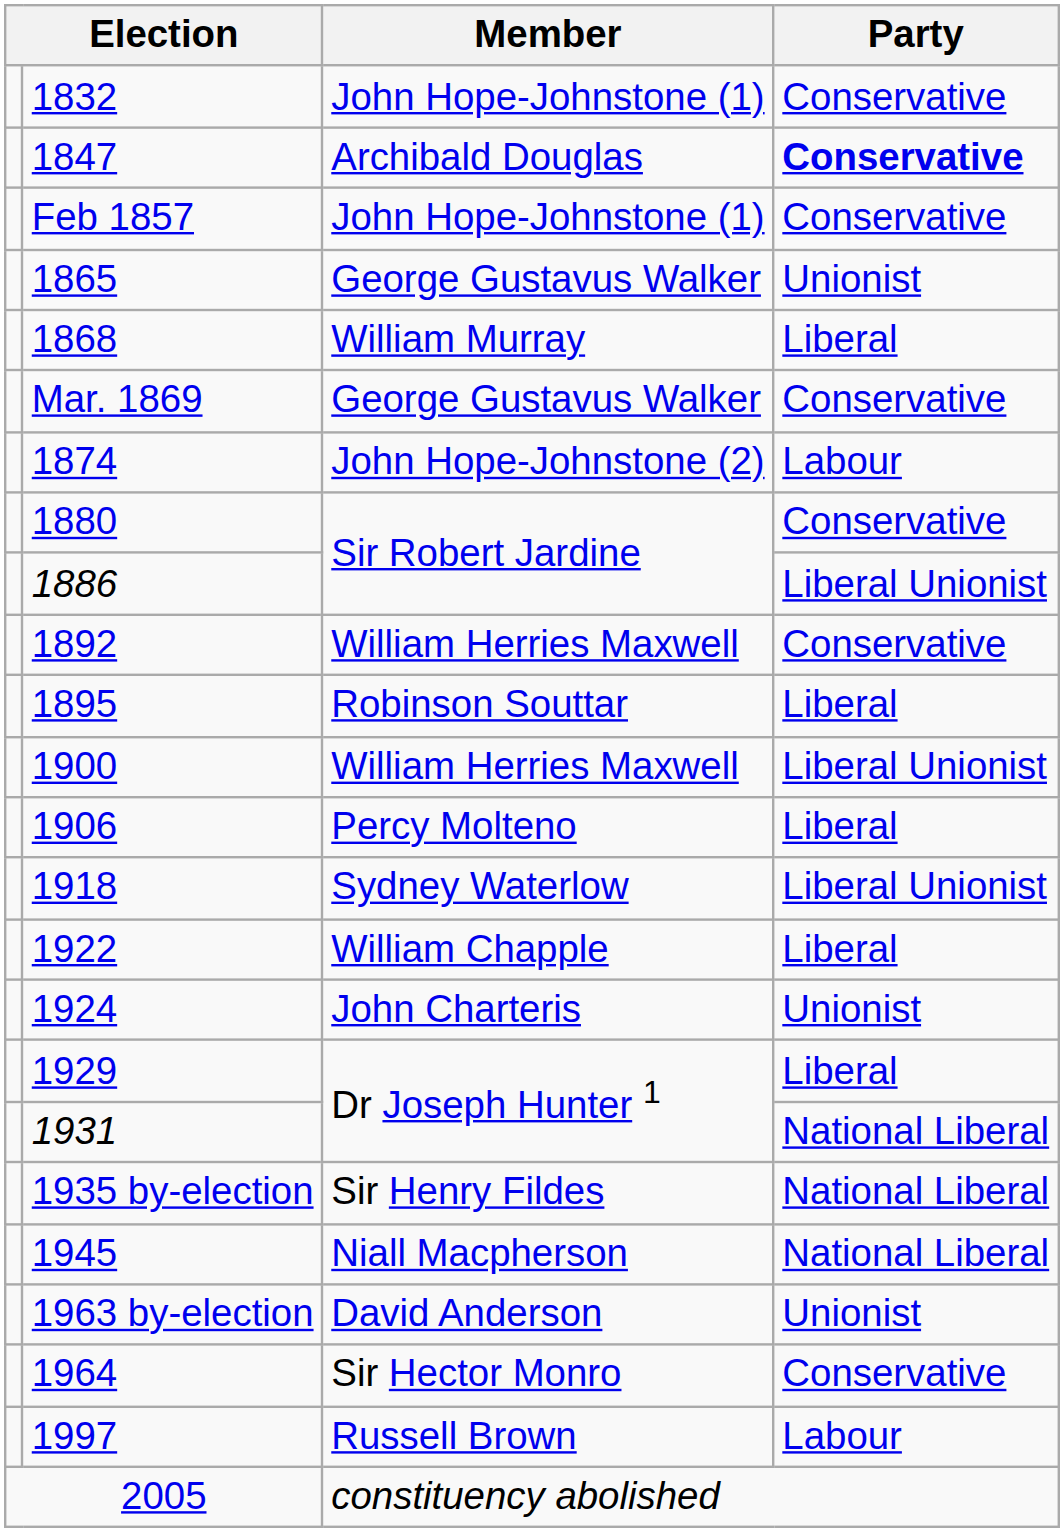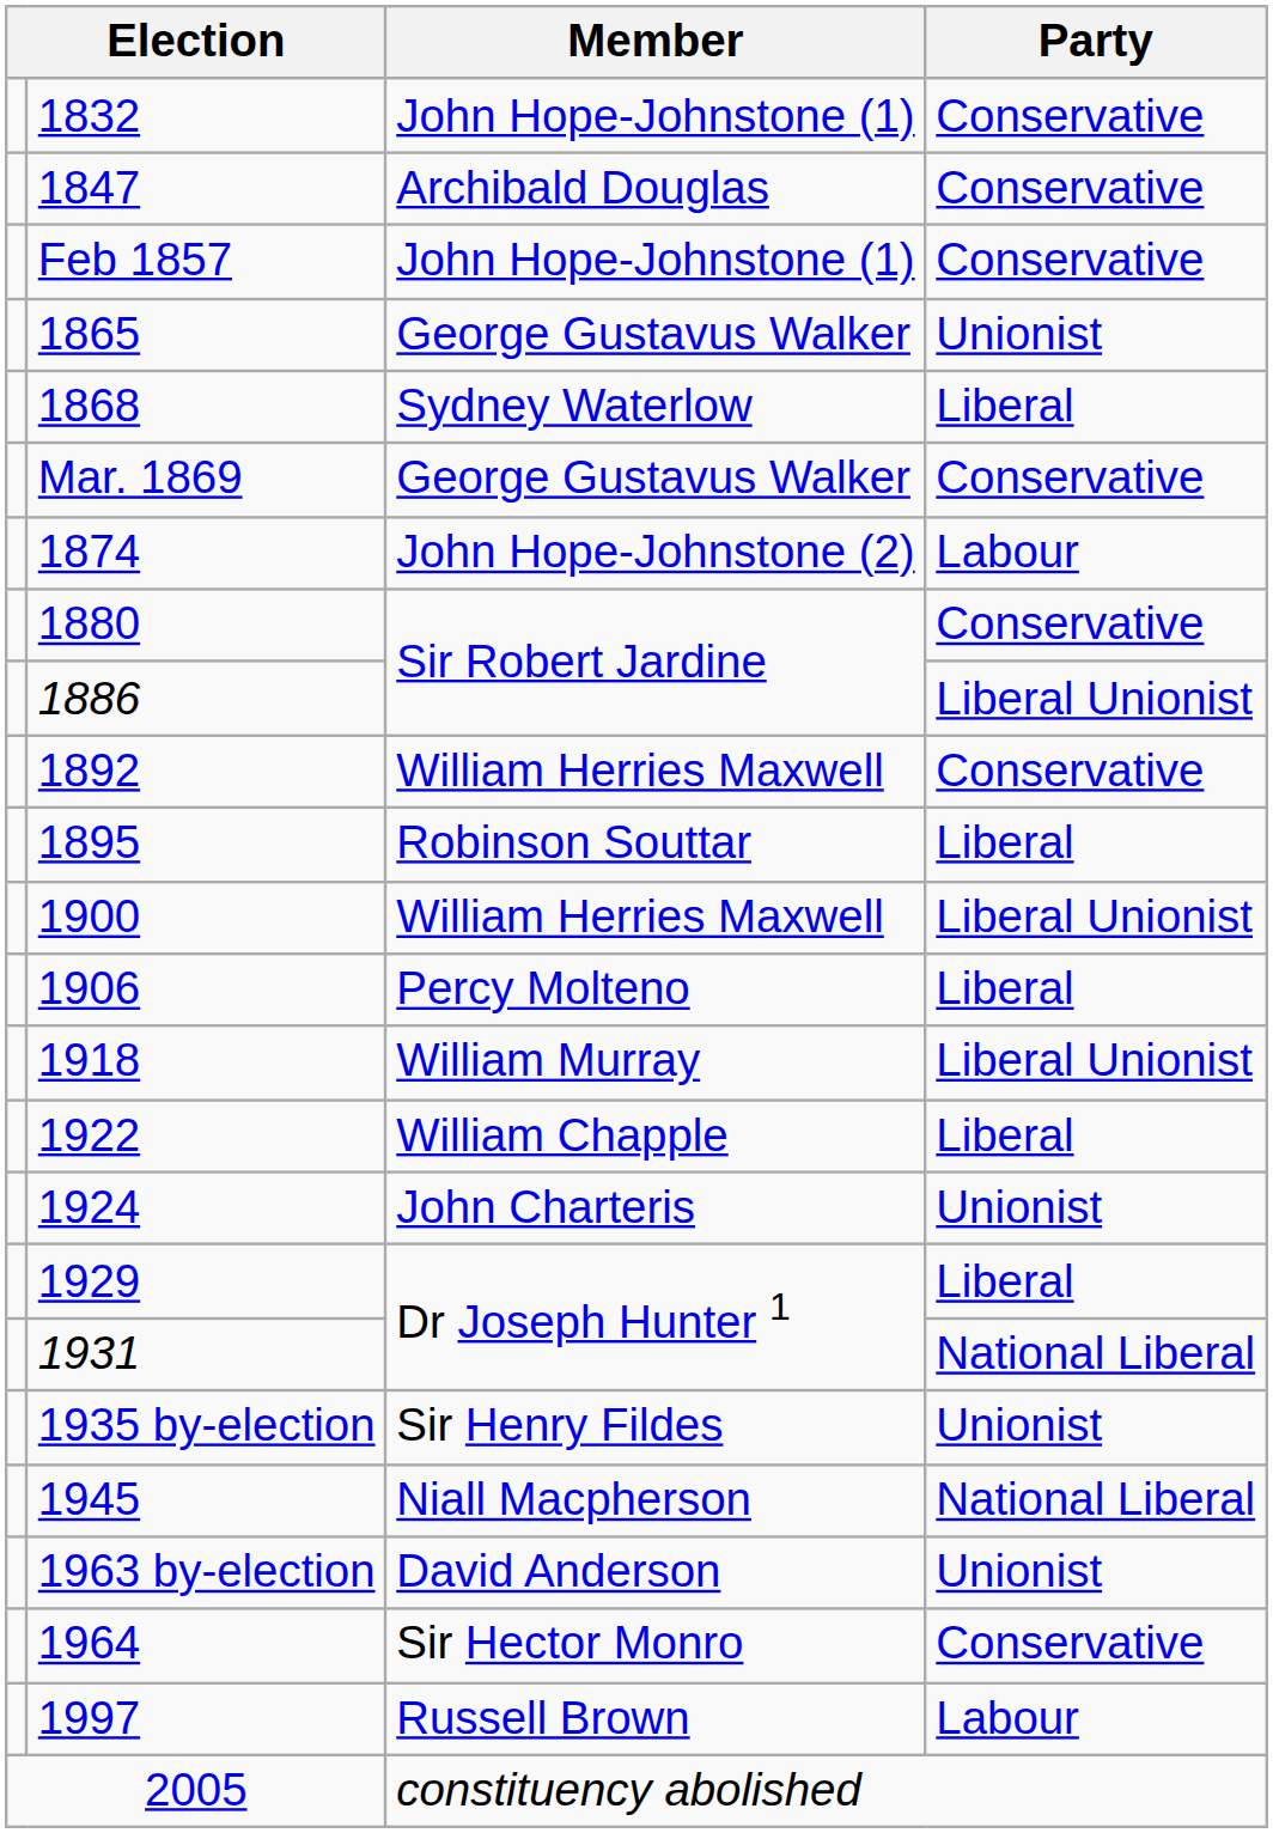1847 | Party: bold -> normal
1868 | Member: William Murray -> Sydney Waterlow
1918 | Member: Sydney Waterlow -> William Murray
1935 by-election | Party: National Liberal -> Unionist
